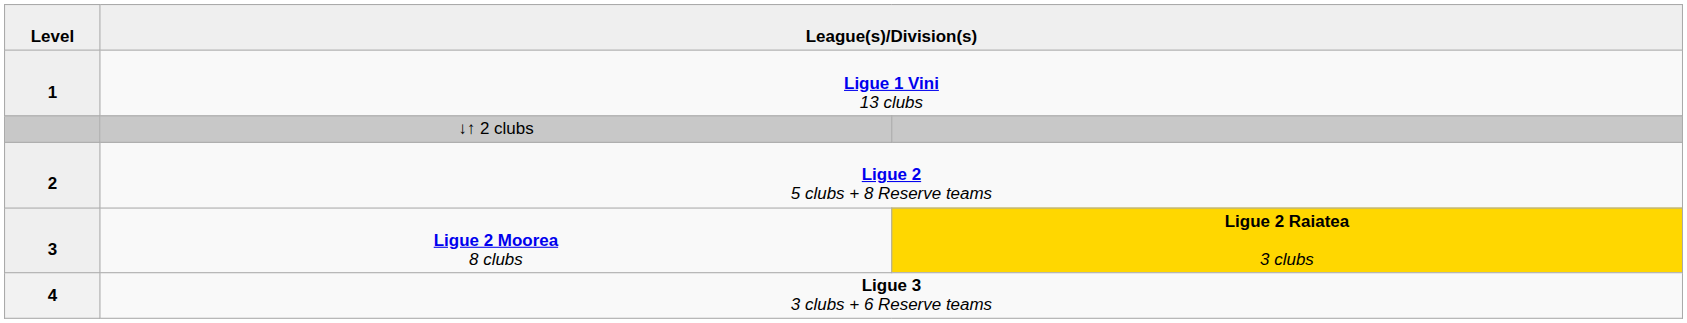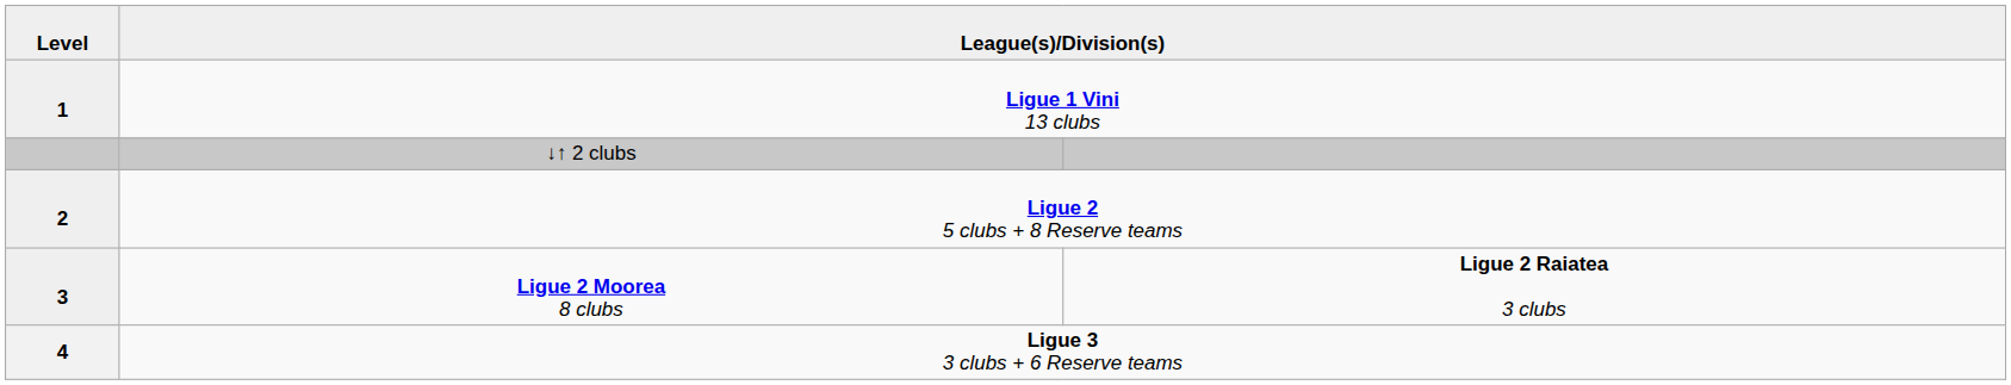Ligue 2 Moorea 8 clubs | column 3: gold background -> no background
